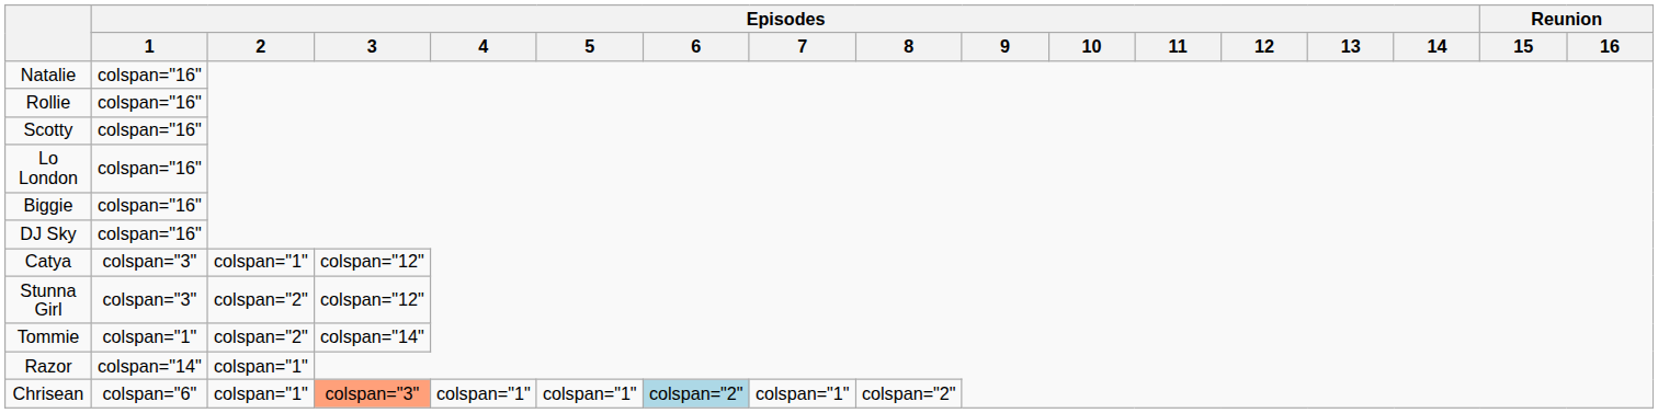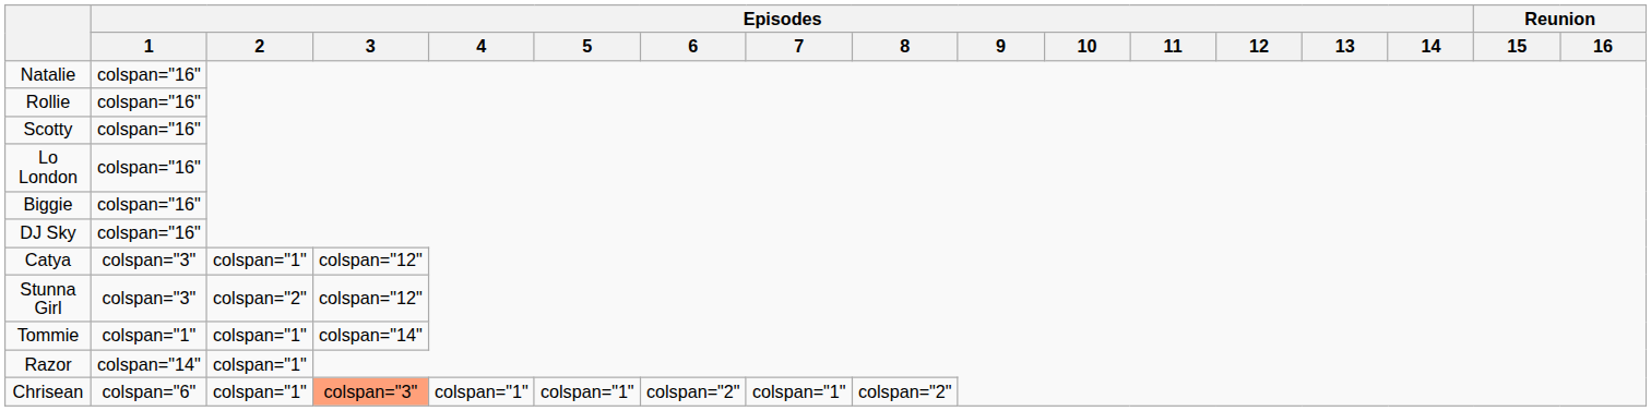Tommie | Episodes / 2: colspan="2" -> colspan="1"
Chrisean | Episodes / 6: lightblue background -> no background
